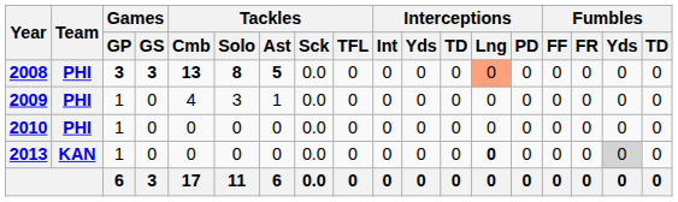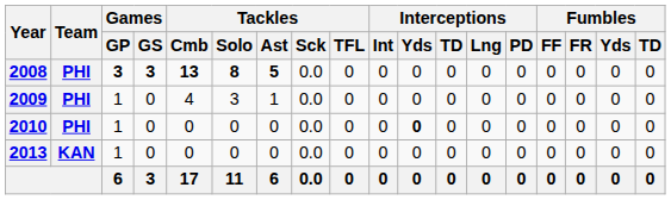2008 | Interceptions / Lng: lightsalmon background -> no background
2010 | Interceptions / Yds: normal -> bold
2013 | Interceptions / Lng: bold -> normal
2013 | Fumbles / Yds: lightgrey background -> no background
